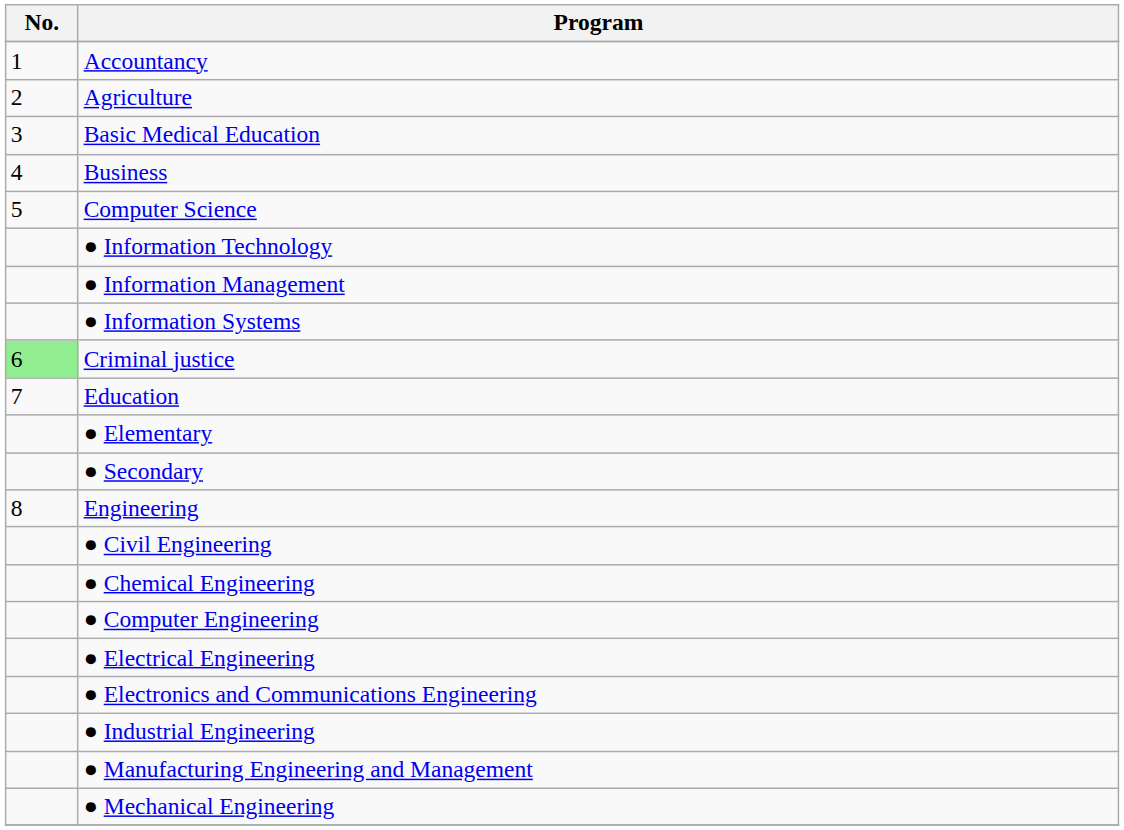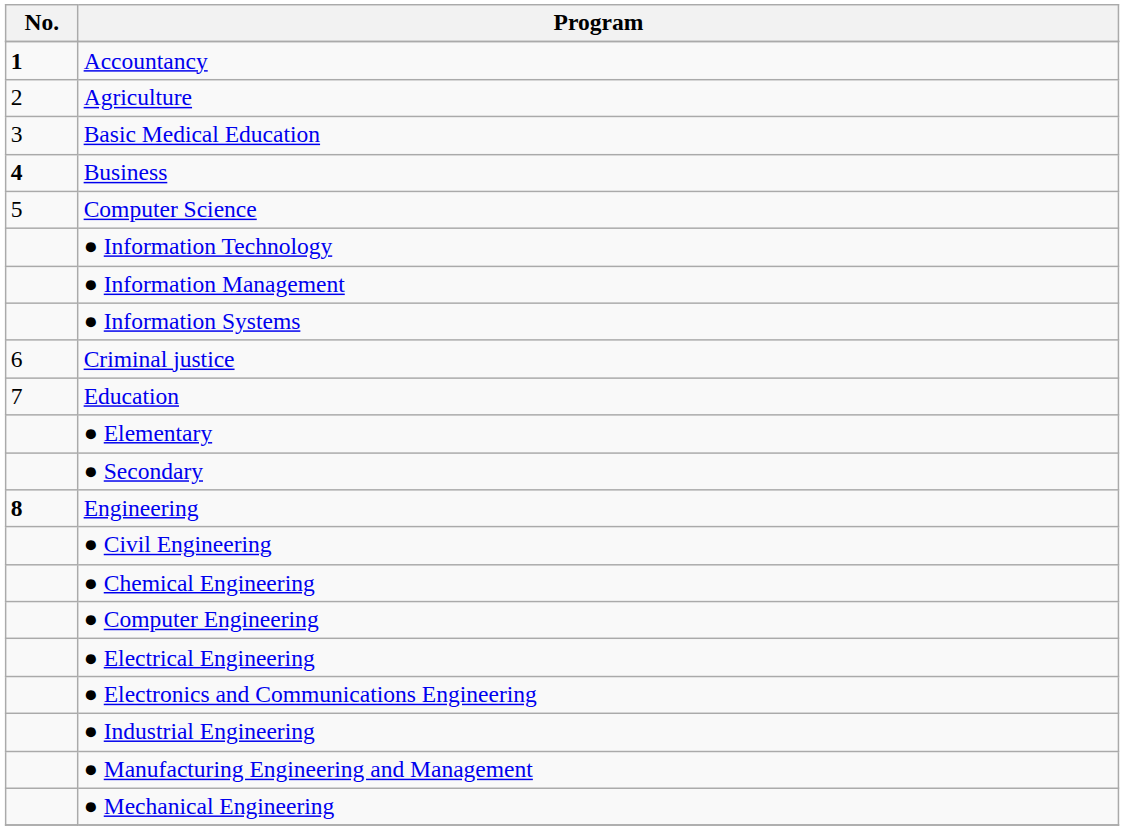Accountancy | No.: normal -> bold
Business | No.: normal -> bold
Criminal justice | No.: lightgreen background -> no background
Engineering | No.: normal -> bold
